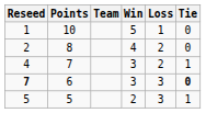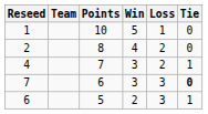columns swapped: Team <-> Points
row 5 | Reseed: bold -> normal
row 6 | Reseed: 5 -> 6
